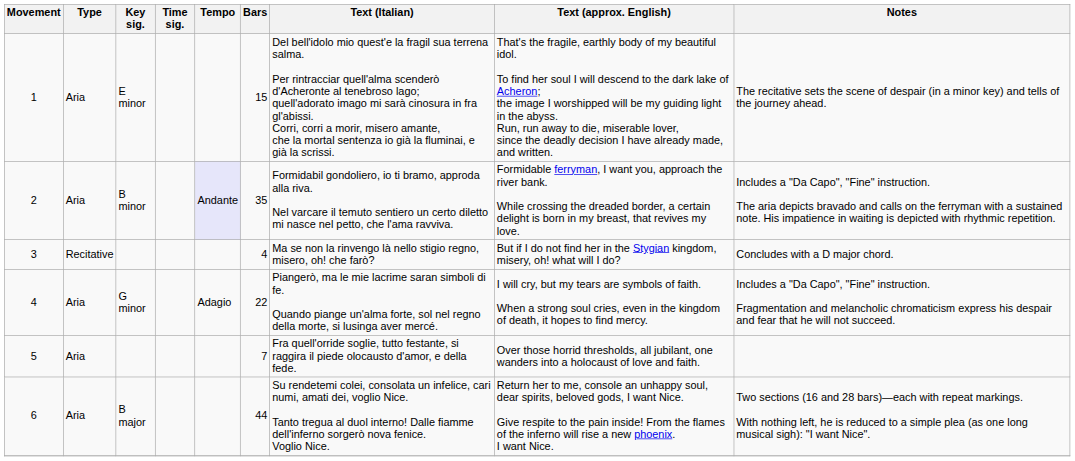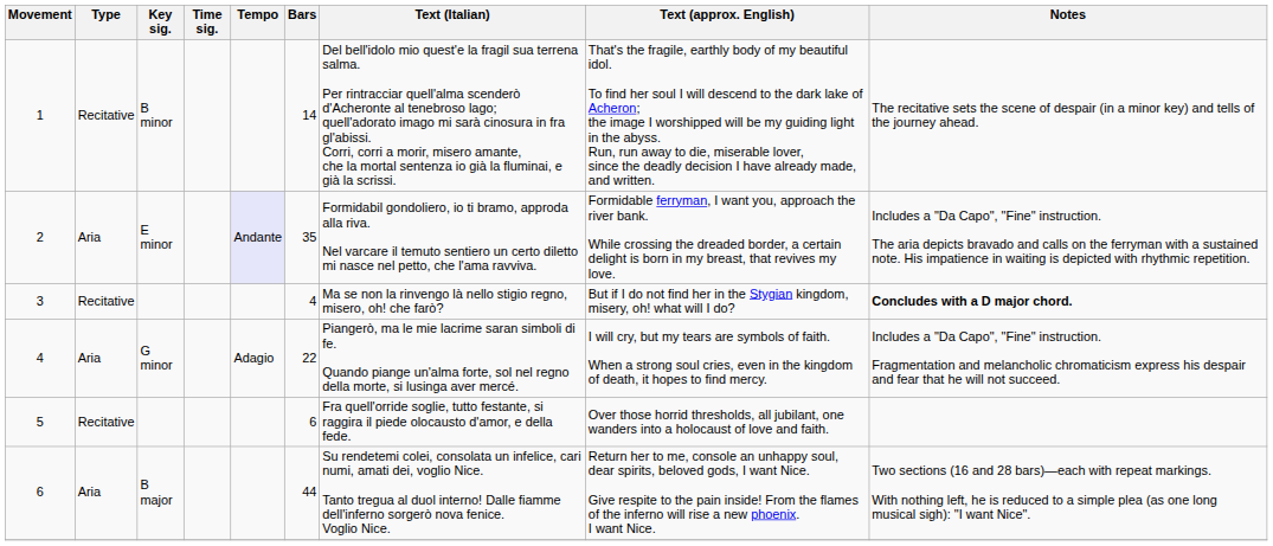1 | Type: Aria -> Recitative
1 | Key sig.: E minor -> B minor
1 | Bars: 15 -> 14
2 | Key sig.: B minor -> E minor
3 | Notes: normal -> bold
5 | Type: Aria -> Recitative
5 | Bars: 7 -> 6
